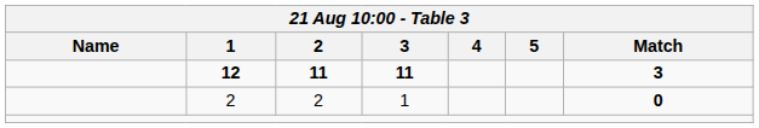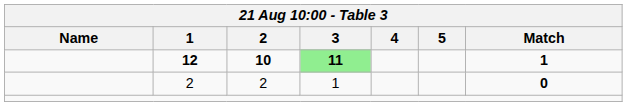row 3 | 2: 11 -> 10
row 3 | 3: no background -> lightgreen background
row 3 | Match: 3 -> 1
